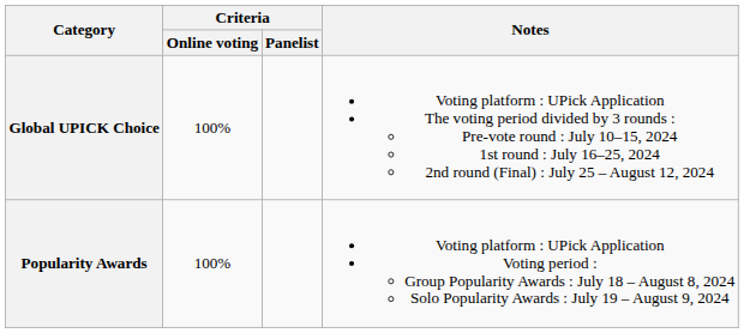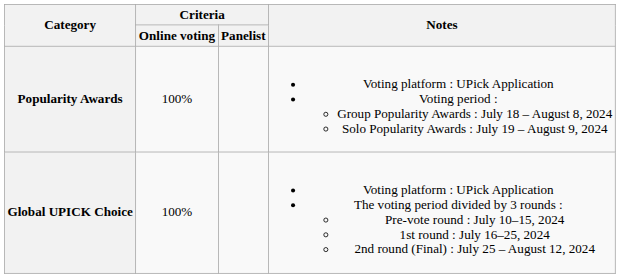rows swapped: Popularity Awards <-> Global UPICK Choice
